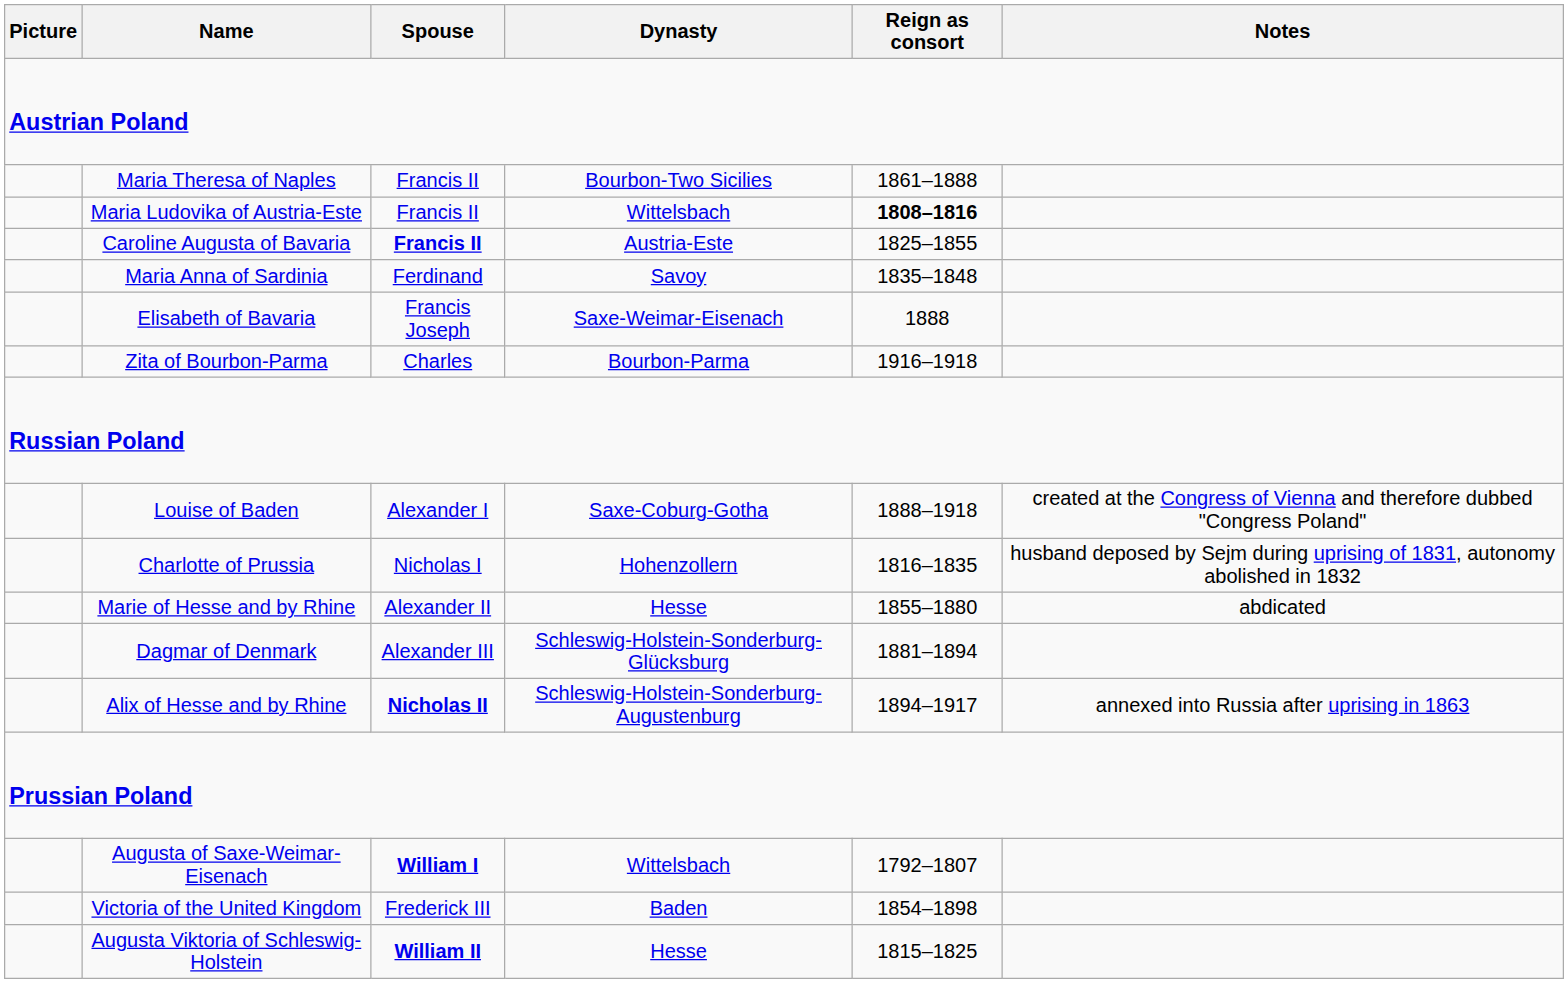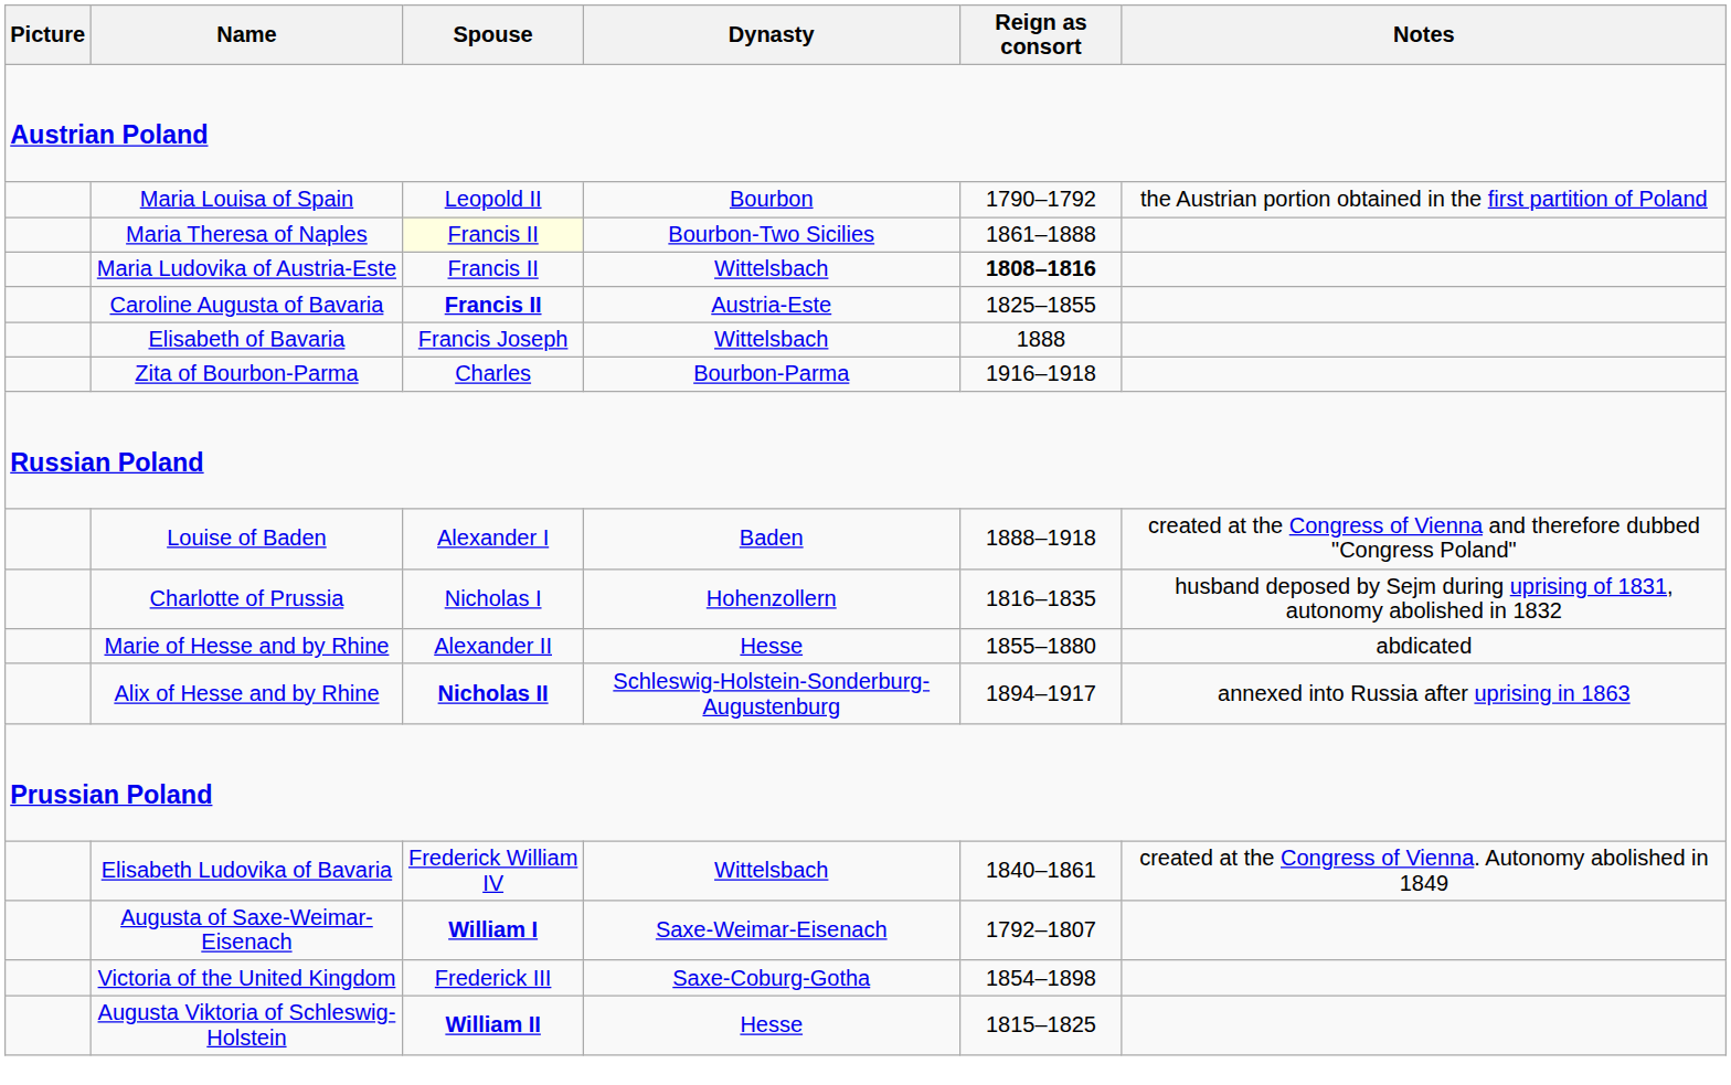+ row: Maria Louisa of Spain | Leopold II | Bourbon | 1790–1792 | the Austrian portion obtained in the first partition of Poland
Maria Theresa of Naples | Spouse: no background -> lightyellow background
- row: Maria Anna of Sardinia | Ferdinand | Savoy | 1835–1848
Elisabeth of Bavaria | Dynasty: Saxe-Weimar-Eisenach -> Wittelsbach
Louise of Baden | Dynasty: Saxe-Coburg-Gotha -> Baden
- row: Dagmar of Denmark | Alexander III | Schleswig-Holstein-Sonderburg-Glücksburg | 1881–1894
+ row: Elisabeth Ludovika of Bavaria | Frederick William IV | Wittelsbach | 1840–1861 | created at the Congress of Vienna. Autonomy abolished in 1849
Augusta of Saxe-Weimar-Eisenach | Dynasty: Wittelsbach -> Saxe-Weimar-Eisenach
Victoria of the United Kingdom | Dynasty: Baden -> Saxe-Coburg-Gotha
